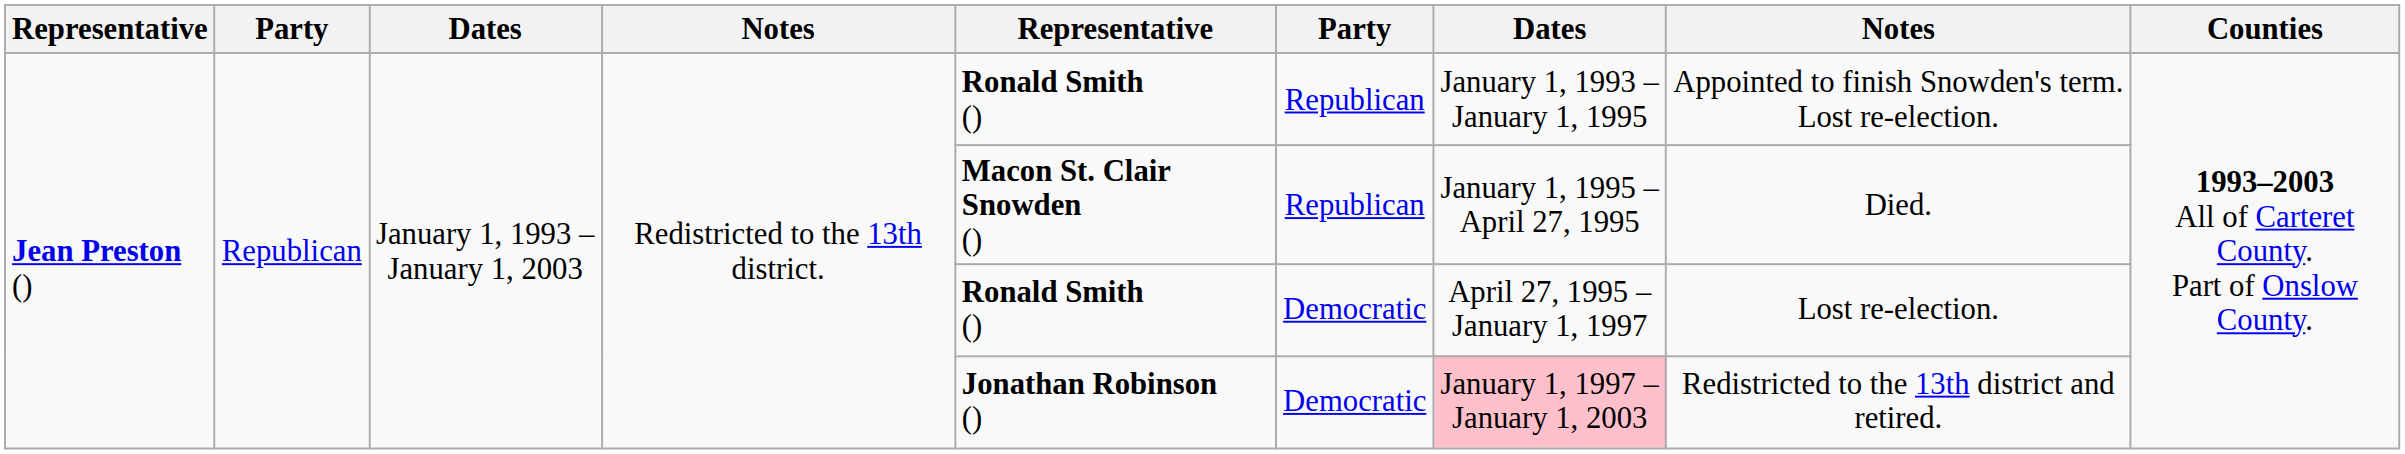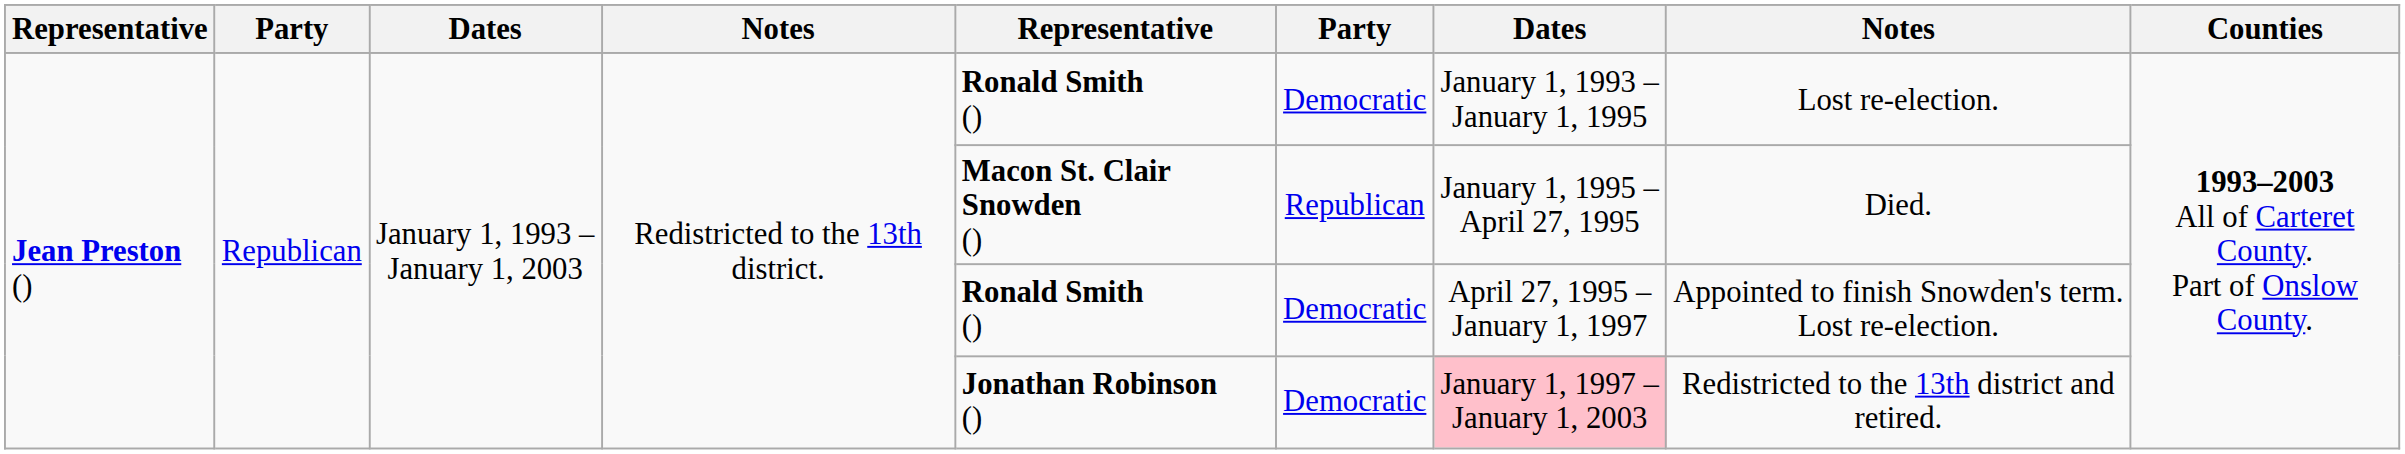row 2 | column 6: Republican -> Democratic
row 2 | column 8: Appointed to finish Snowden's term. Lost re-election. -> Lost re-election.
row 4 | column 8: Lost re-election. -> Appointed to finish Snowden's term. Lost re-election.
